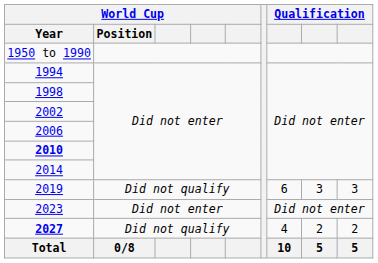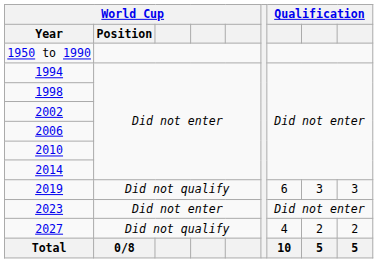2010 | World Cup / Year: bold -> normal
2027 | World Cup / Year: bold -> normal
